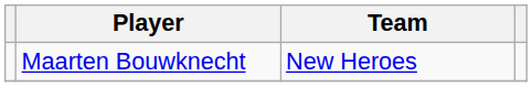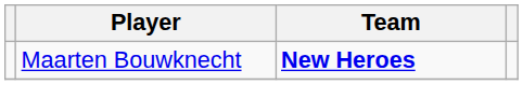Maarten Bouwknecht | Team: normal -> bold
